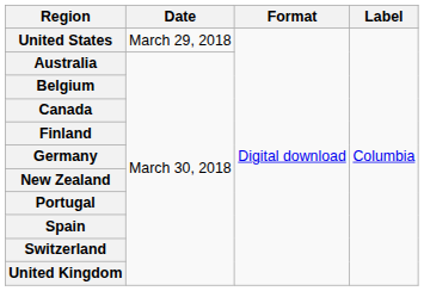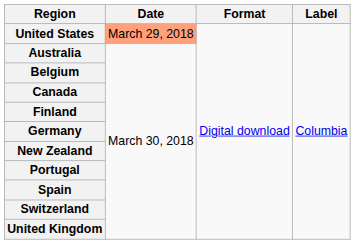United States | Date: no background -> lightsalmon background
